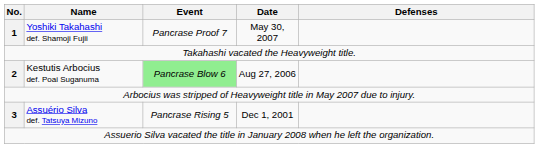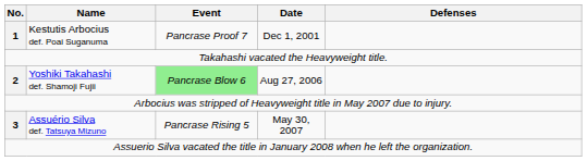1 | Name: Yoshiki Takahashi def. Shamoji Fujii -> Kestutis Arbocius def. Poai Suganuma
1 | Date: May 30, 2007 -> Dec 1, 2001
2 | Name: Kestutis Arbocius def. Poai Suganuma -> Yoshiki Takahashi def. Shamoji Fujii
3 | Date: Dec 1, 2001 -> May 30, 2007
